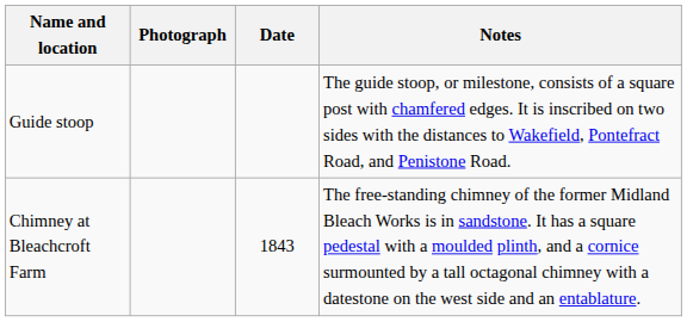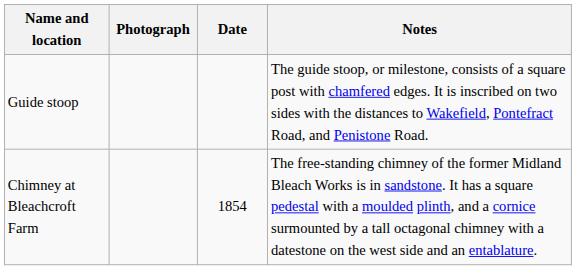Chimney at Bleachcroft Farm | Date: 1843 -> 1854
